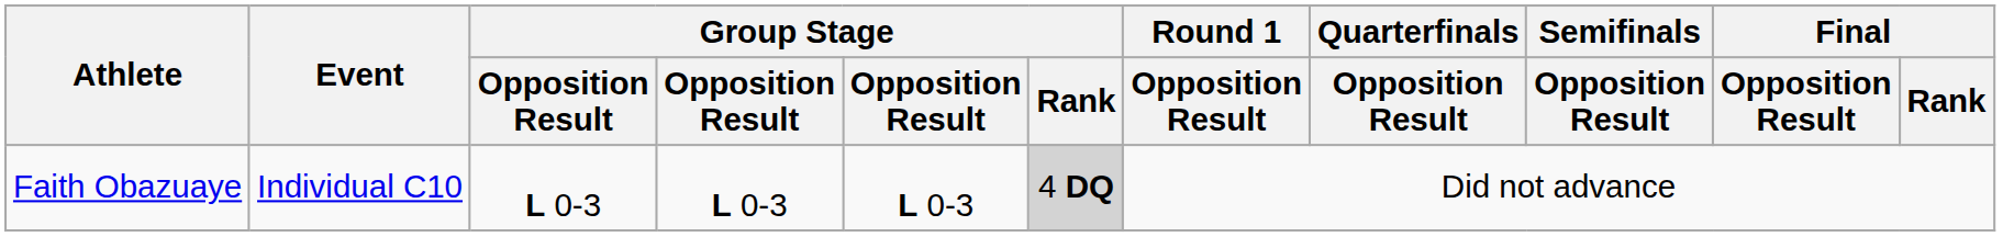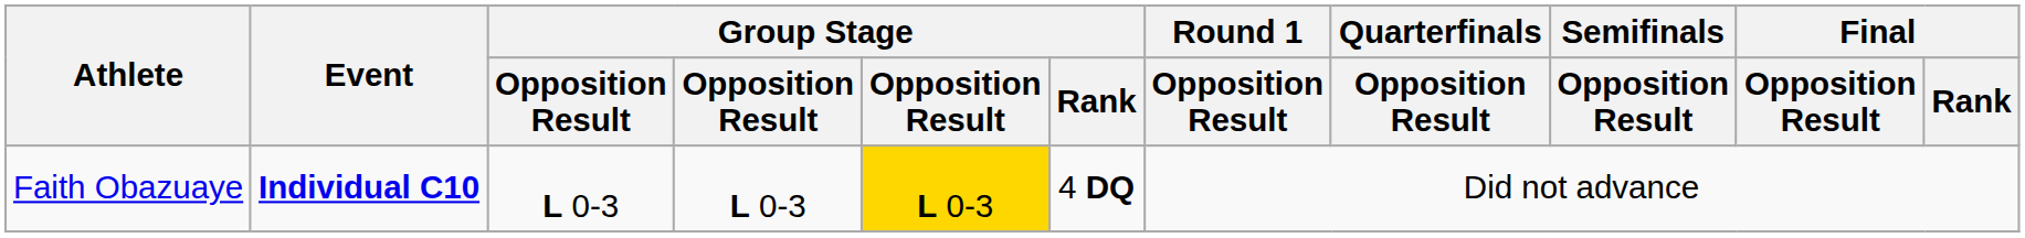Faith Obazuaye | Event: normal -> bold
Faith Obazuaye | column 5: no background -> gold background
Faith Obazuaye | Group Stage / Rank: lightgrey background -> no background
